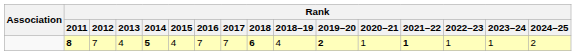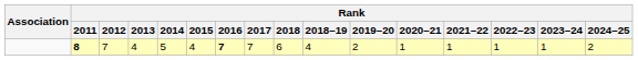row 3 | Rank / 2014: bold -> normal
row 3 | Rank / 2016: normal -> bold
row 3 | Rank / 2018: bold -> normal
row 3 | Rank / 2019–20: bold -> normal
row 3 | Rank / 2021–22: bold -> normal
